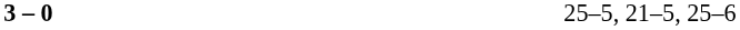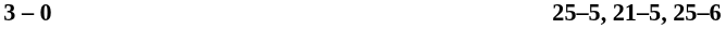row 1 | column 2: normal -> bold
